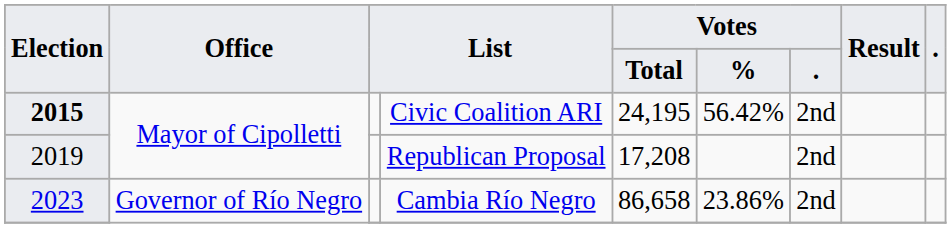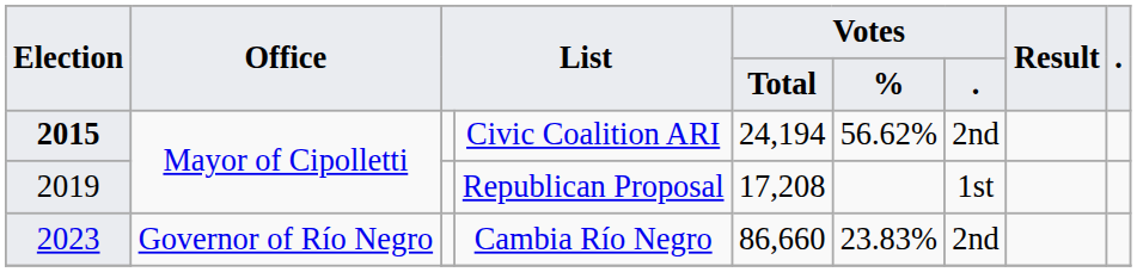Civic Coalition ARI | Votes / Total: 24,195 -> 24,194
Civic Coalition ARI | Votes / %: 56.42% -> 56.62%
Republican Proposal | Votes / .: 2nd -> 1st
Cambia Río Negro | Votes / Total: 86,658 -> 86,660
Cambia Río Negro | Votes / %: 23.86% -> 23.83%
